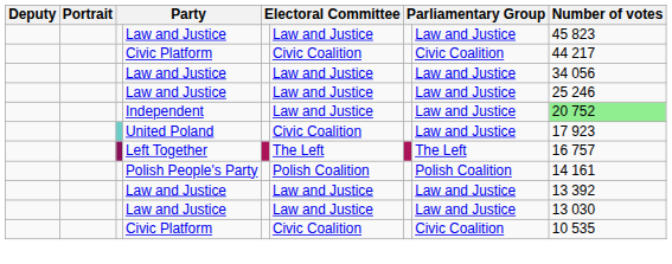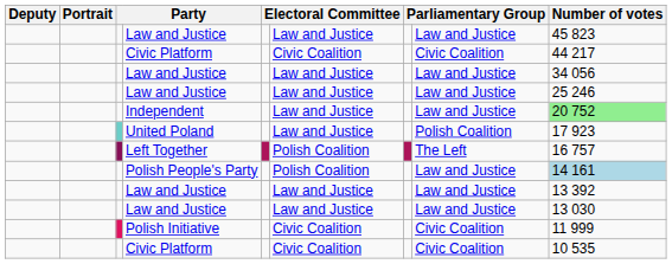United Poland | column 6: Civic Coalition -> Law and Justice
United Poland | column 8: Law and Justice -> Polish Coalition
Left Together | column 6: The Left -> Polish Coalition
Polish People's Party | column 8: Polish Coalition -> Law and Justice
Polish People's Party | Number of votes: no background -> lightblue background
+ row: Polish Initiative | Civic Coalition | Civic Coalition | 11 999
